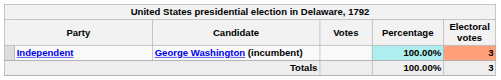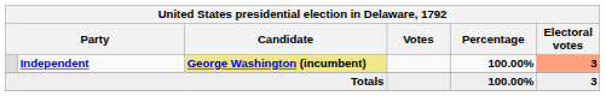row 3 | Candidate: no background -> khaki background
row 3 | Percentage: paleturquoise background -> no background
